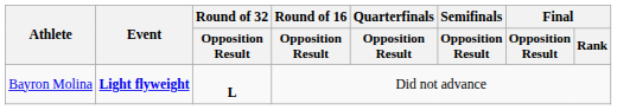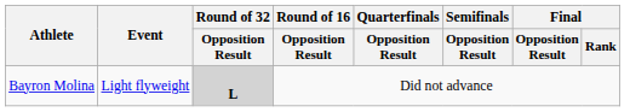Bayron Molina | Event: bold -> normal
Bayron Molina | Round of 32 / Opposition Result: no background -> lightgrey background
